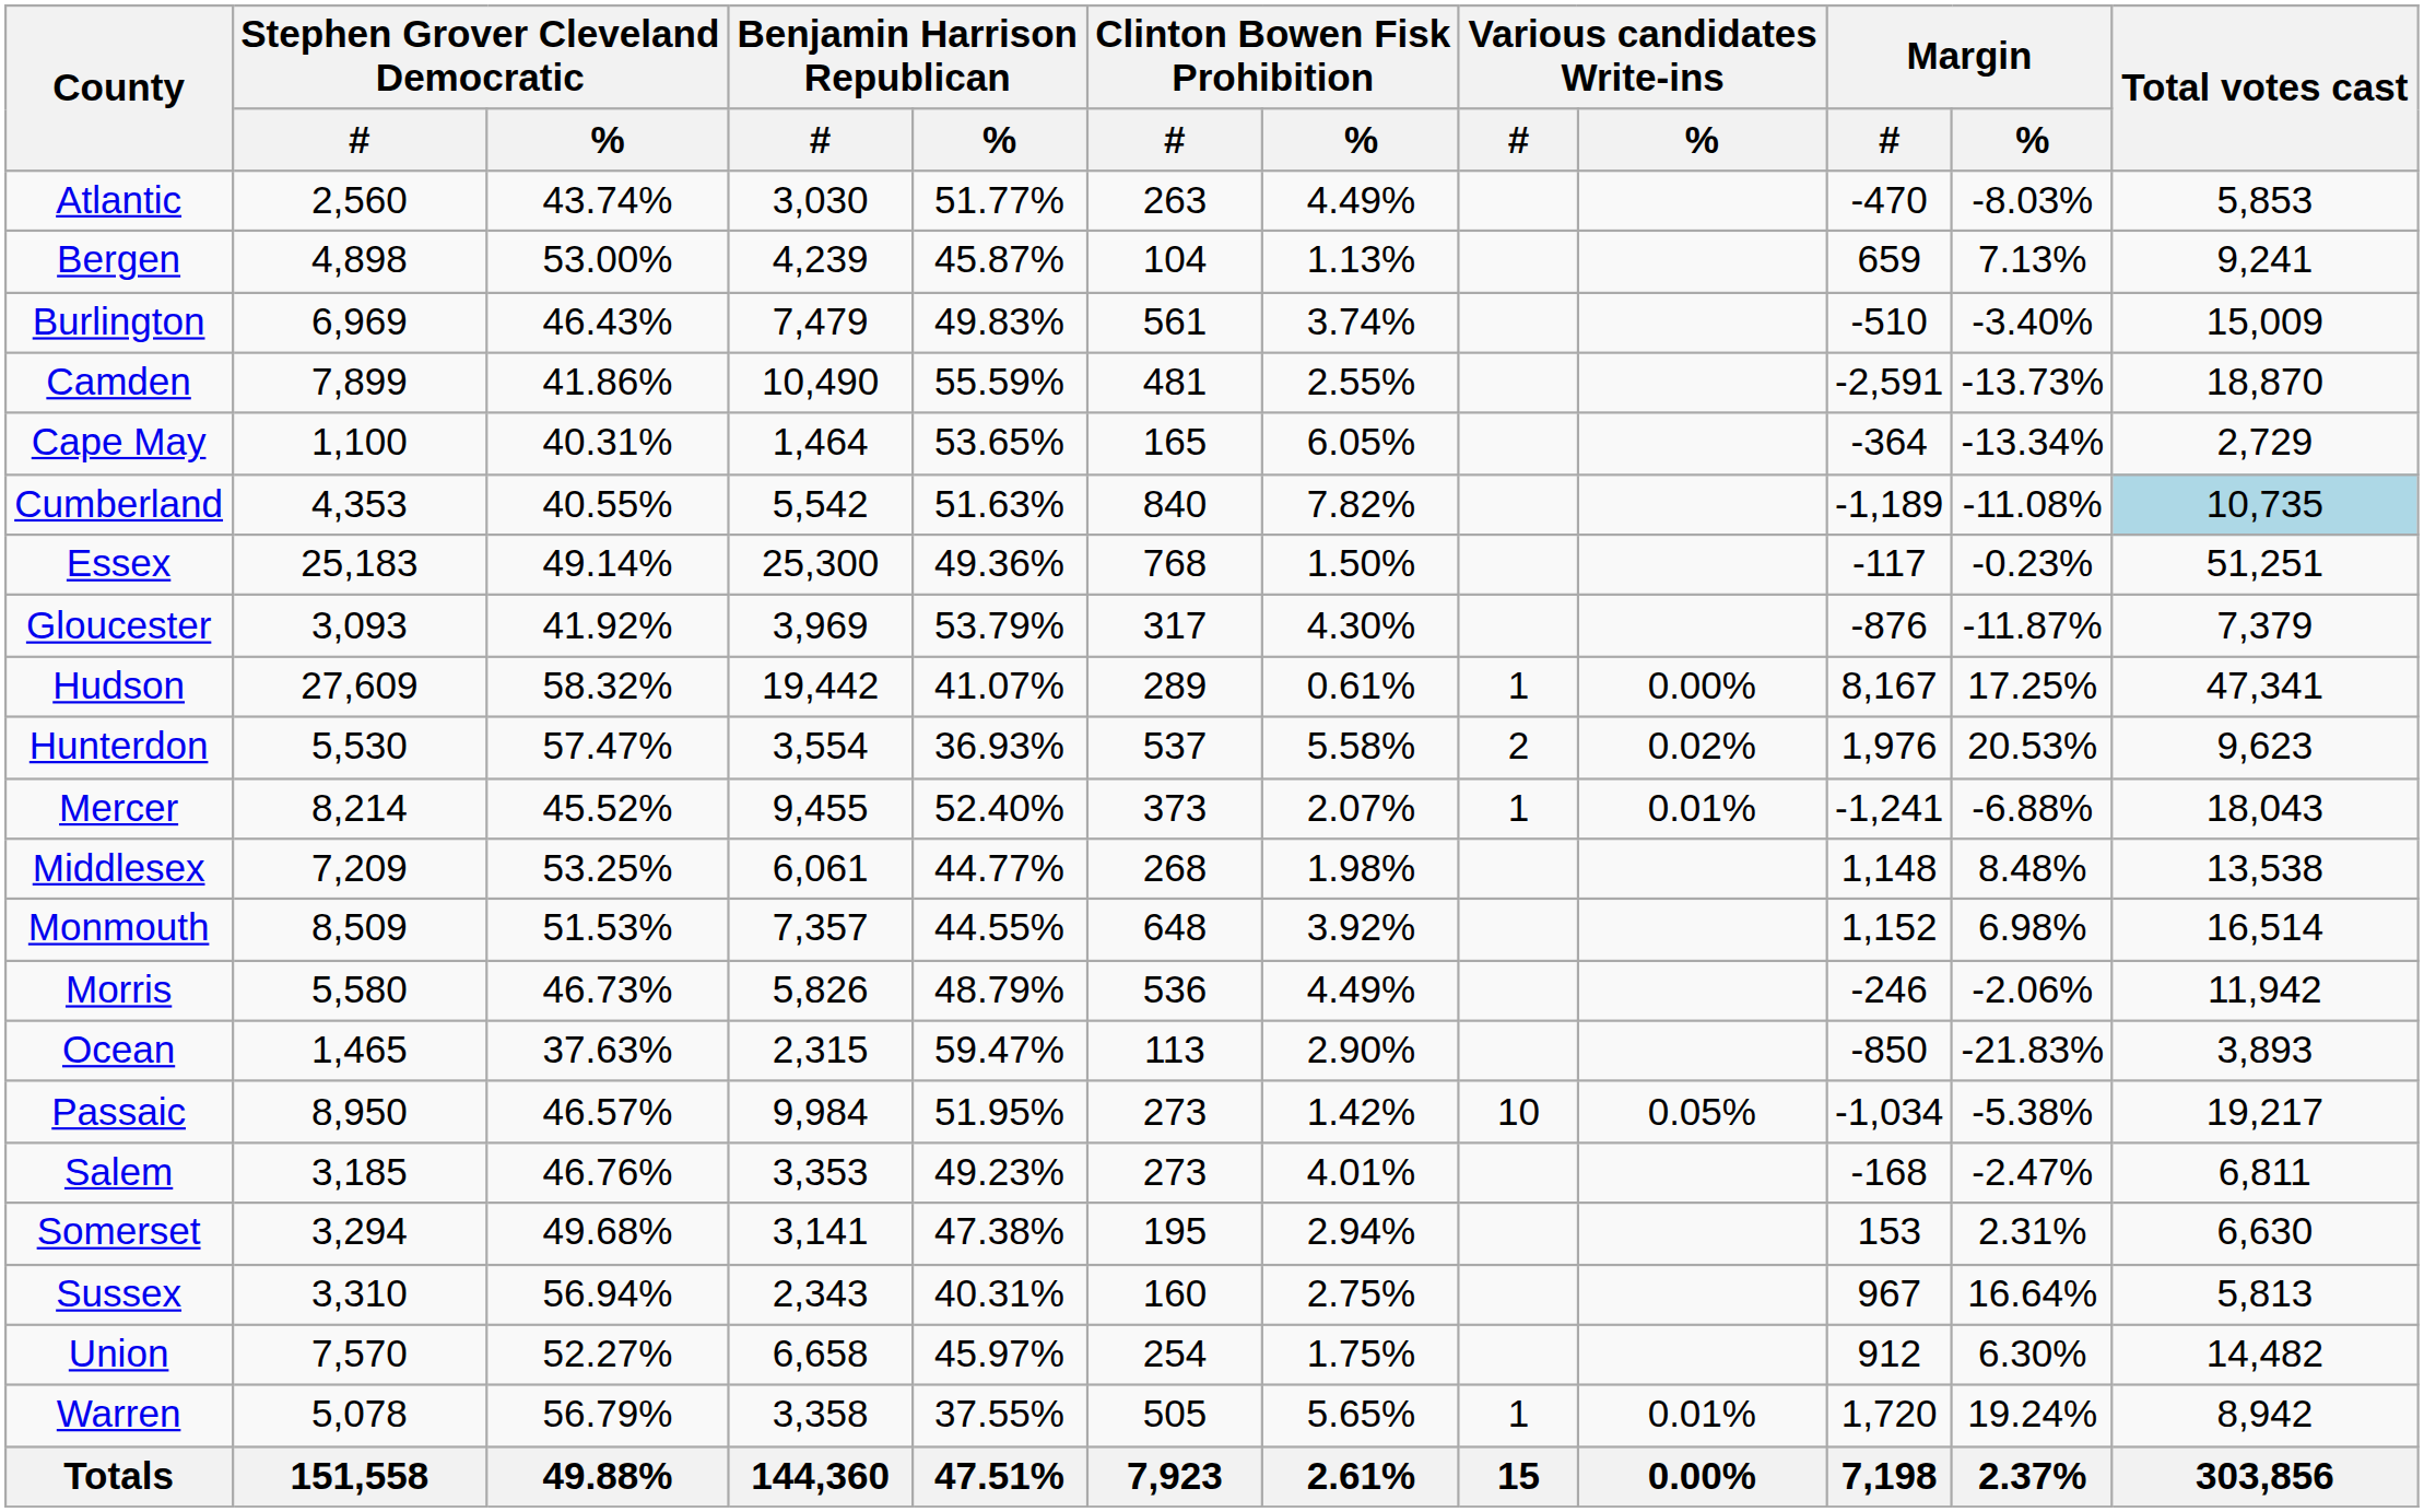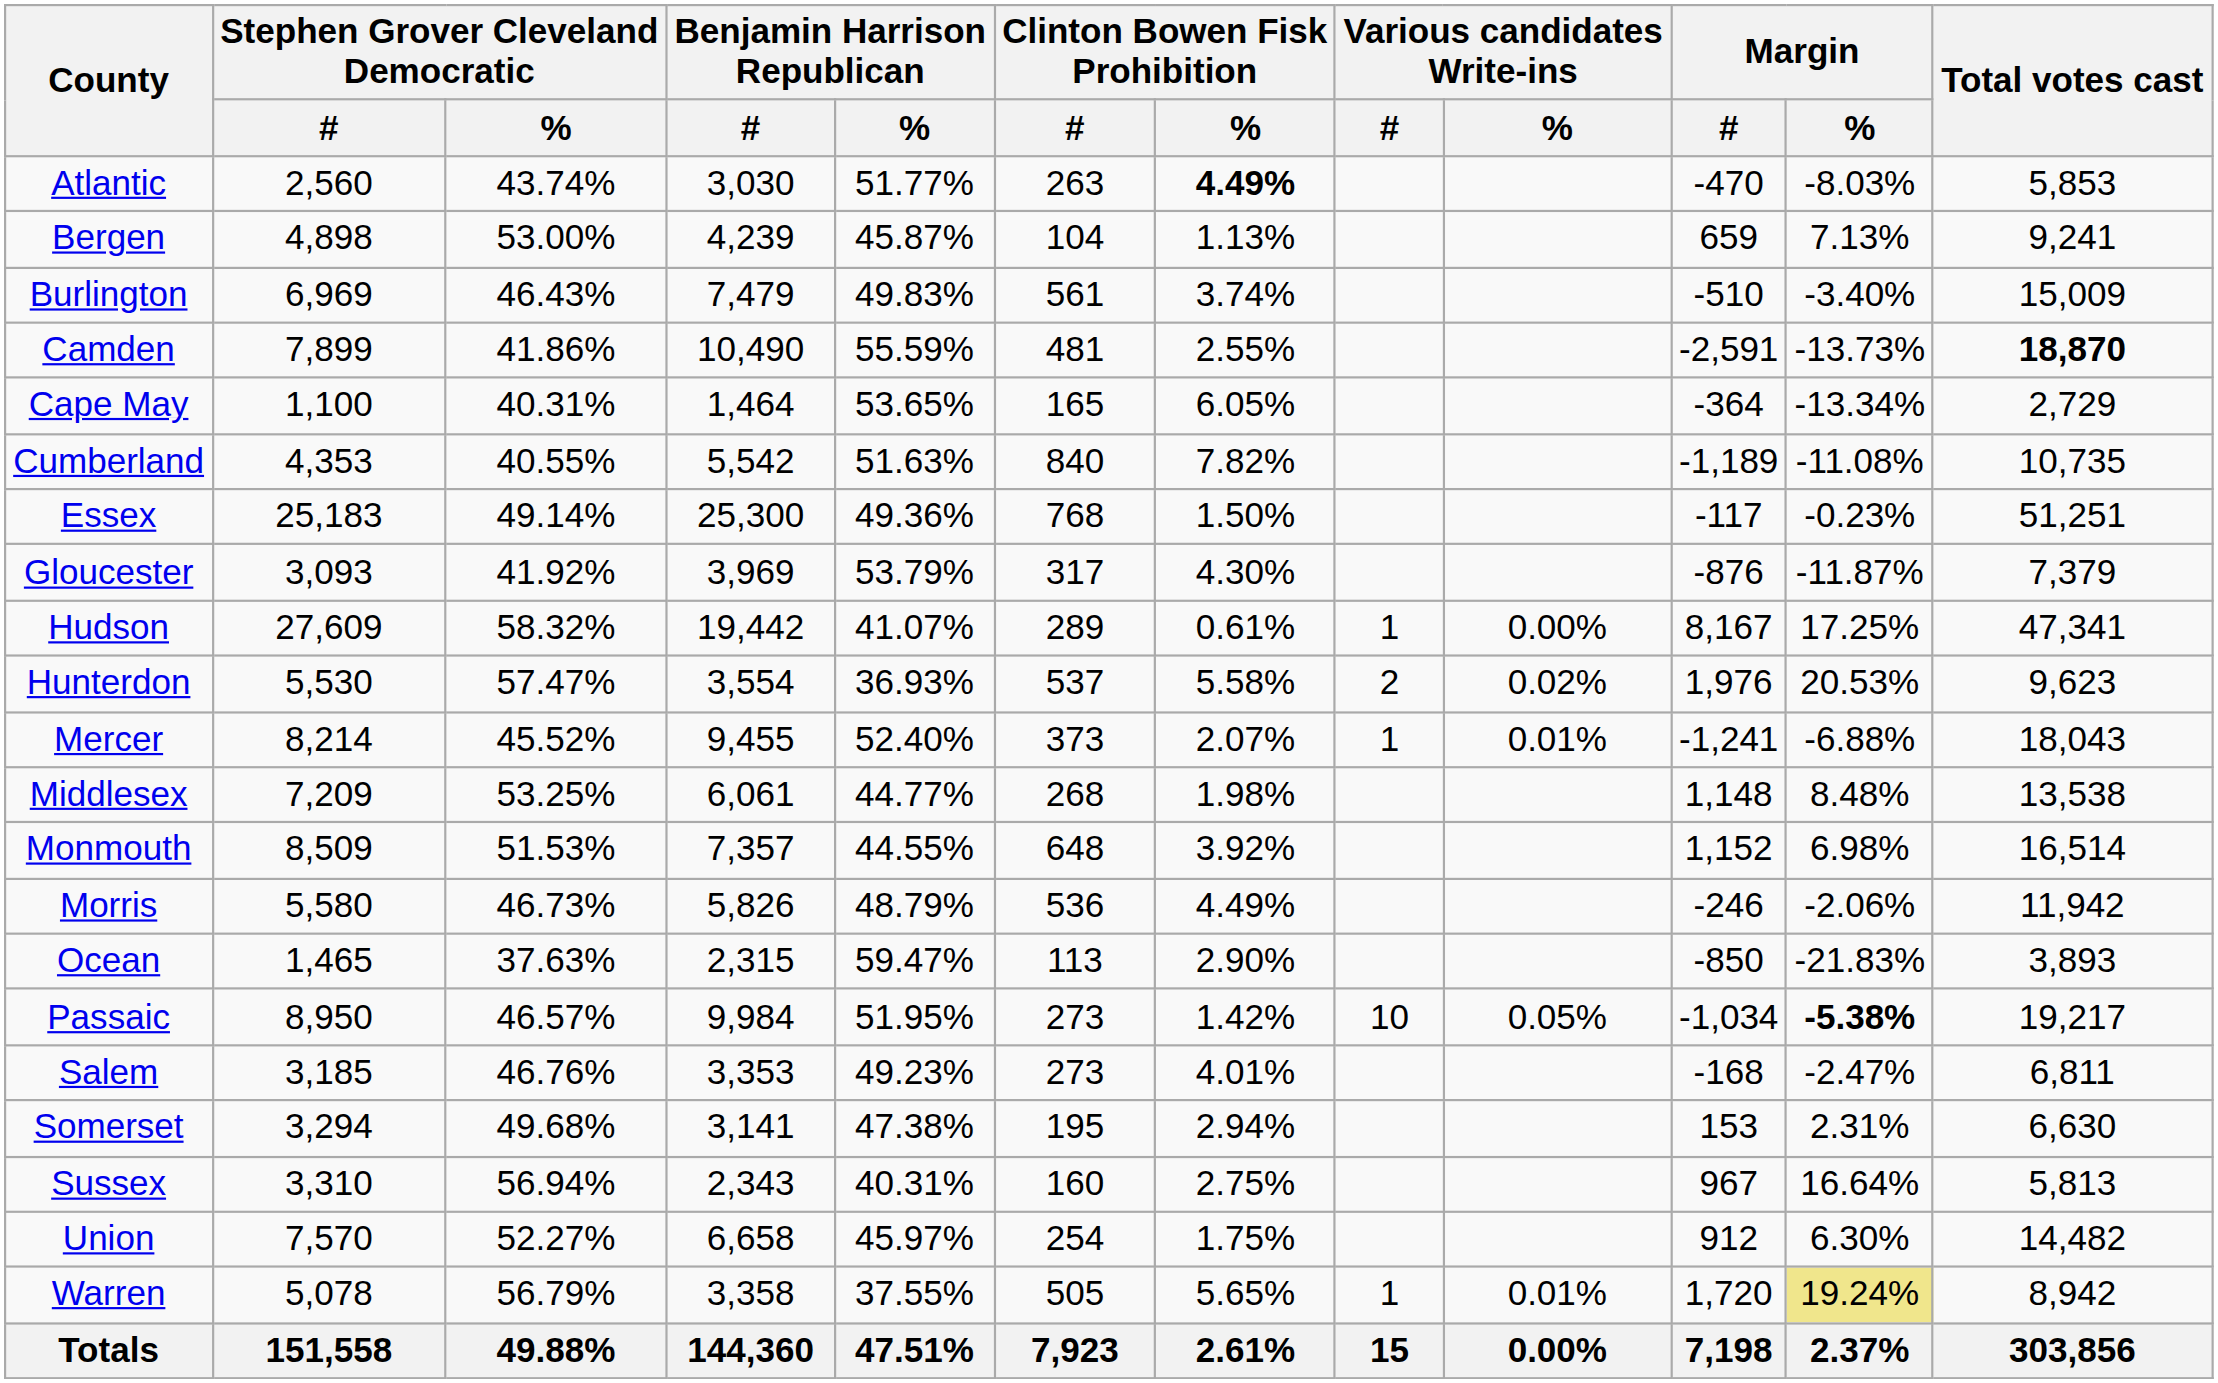Atlantic | Clinton Bowen Fisk Prohibition / %: normal -> bold
Camden | Total votes cast: normal -> bold
Cumberland | Total votes cast: lightblue background -> no background
Passaic | Margin / %: normal -> bold
Warren | Margin / %: no background -> khaki background
